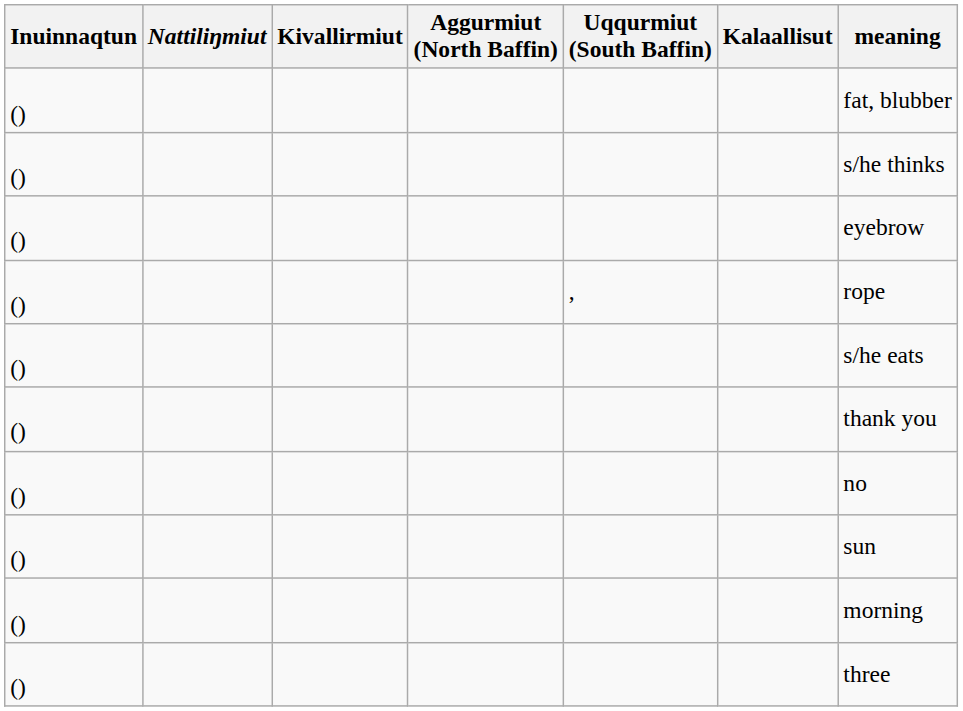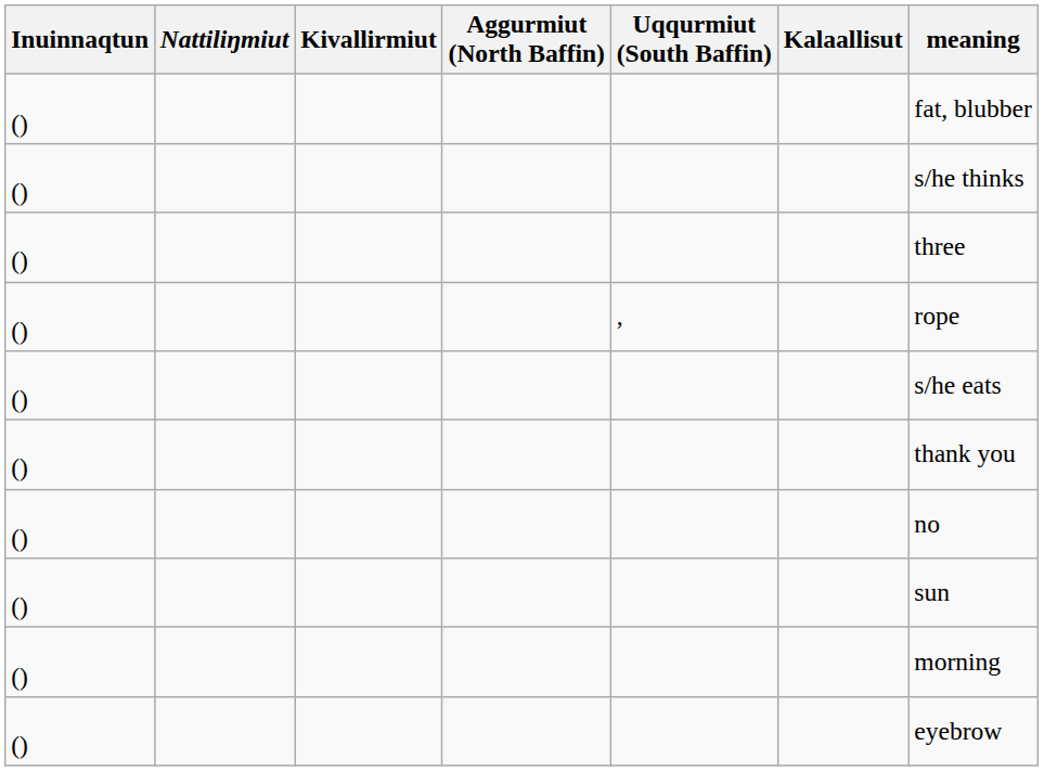row 4 | meaning: eyebrow -> three
row 11 | meaning: three -> eyebrow
